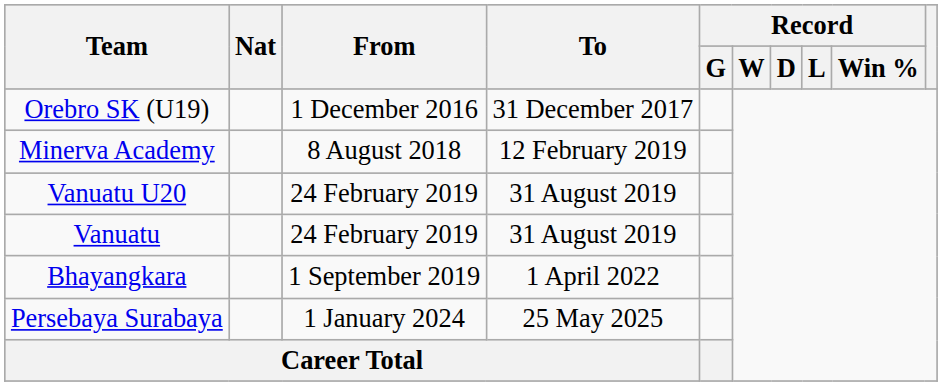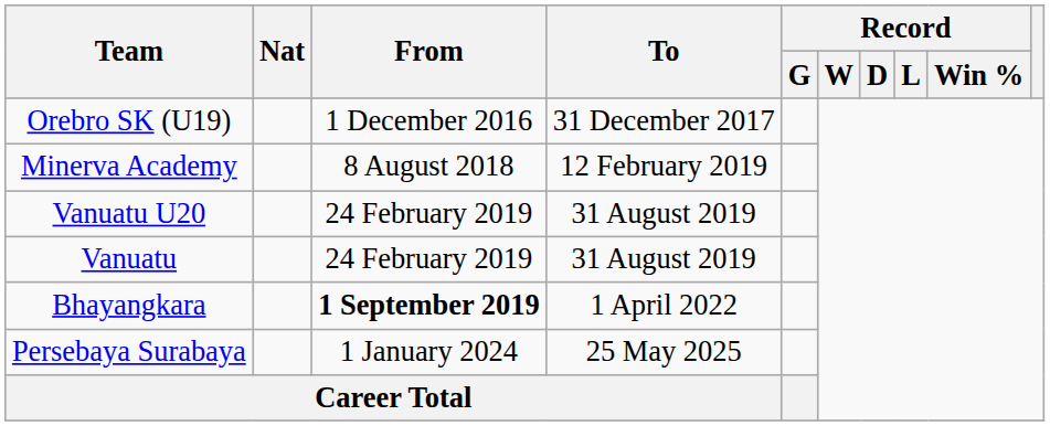Bhayangkara | From: normal -> bold
